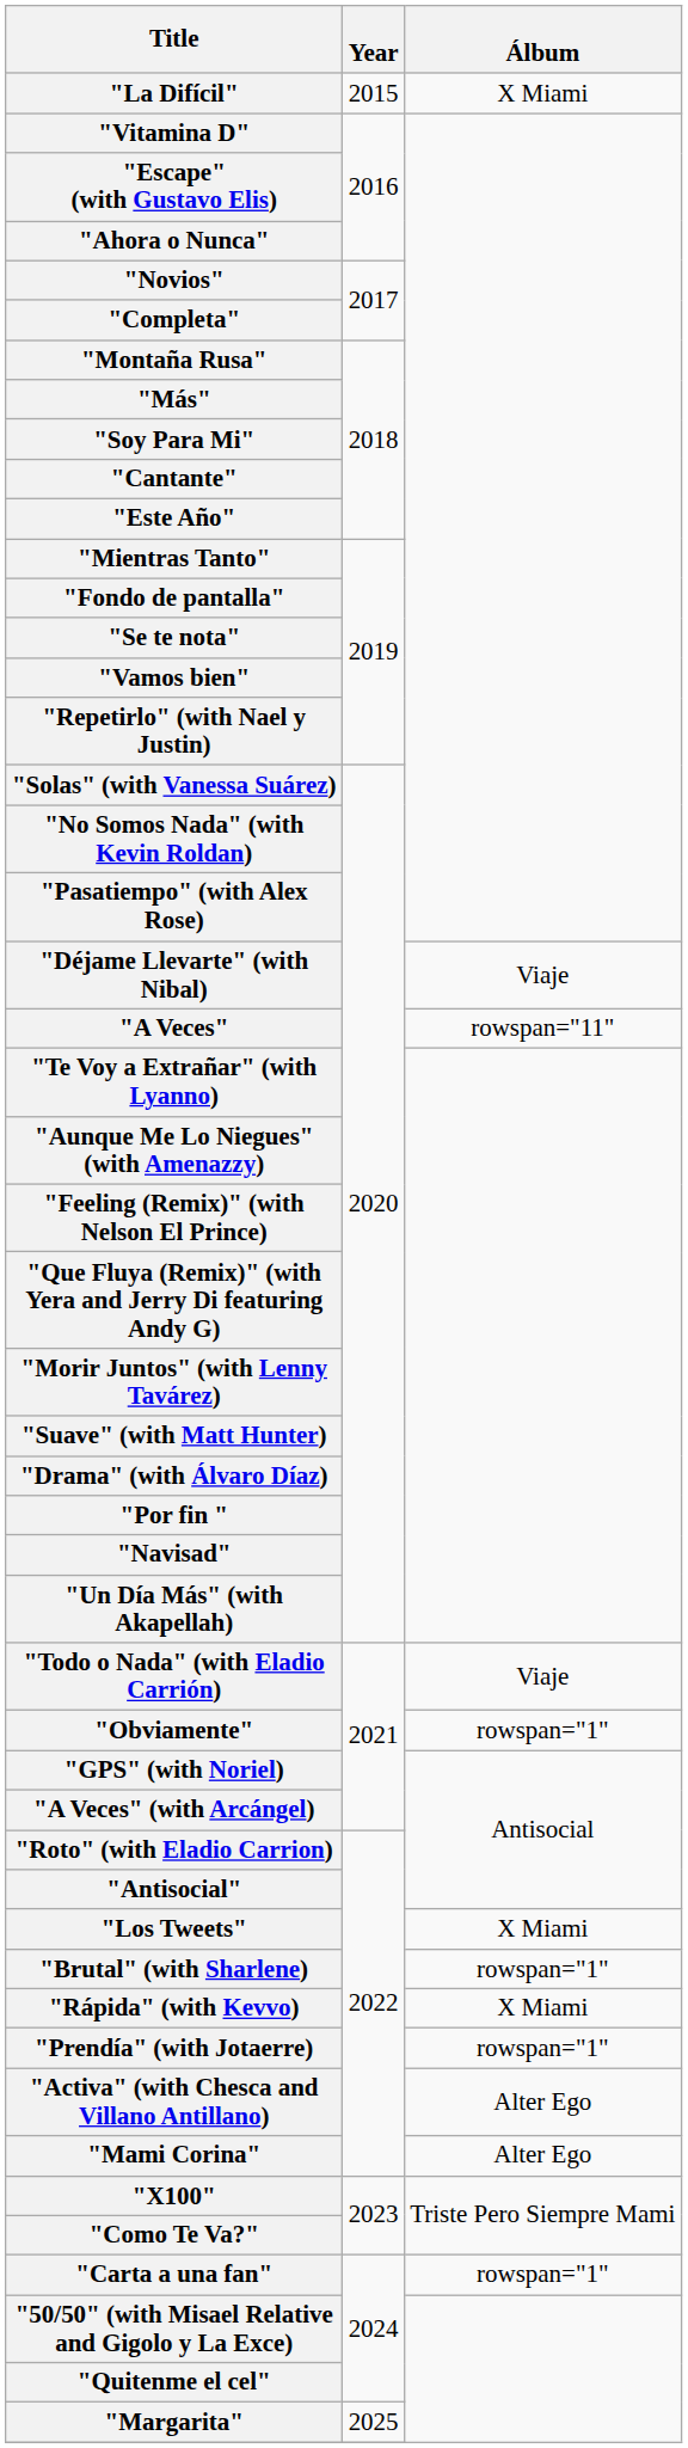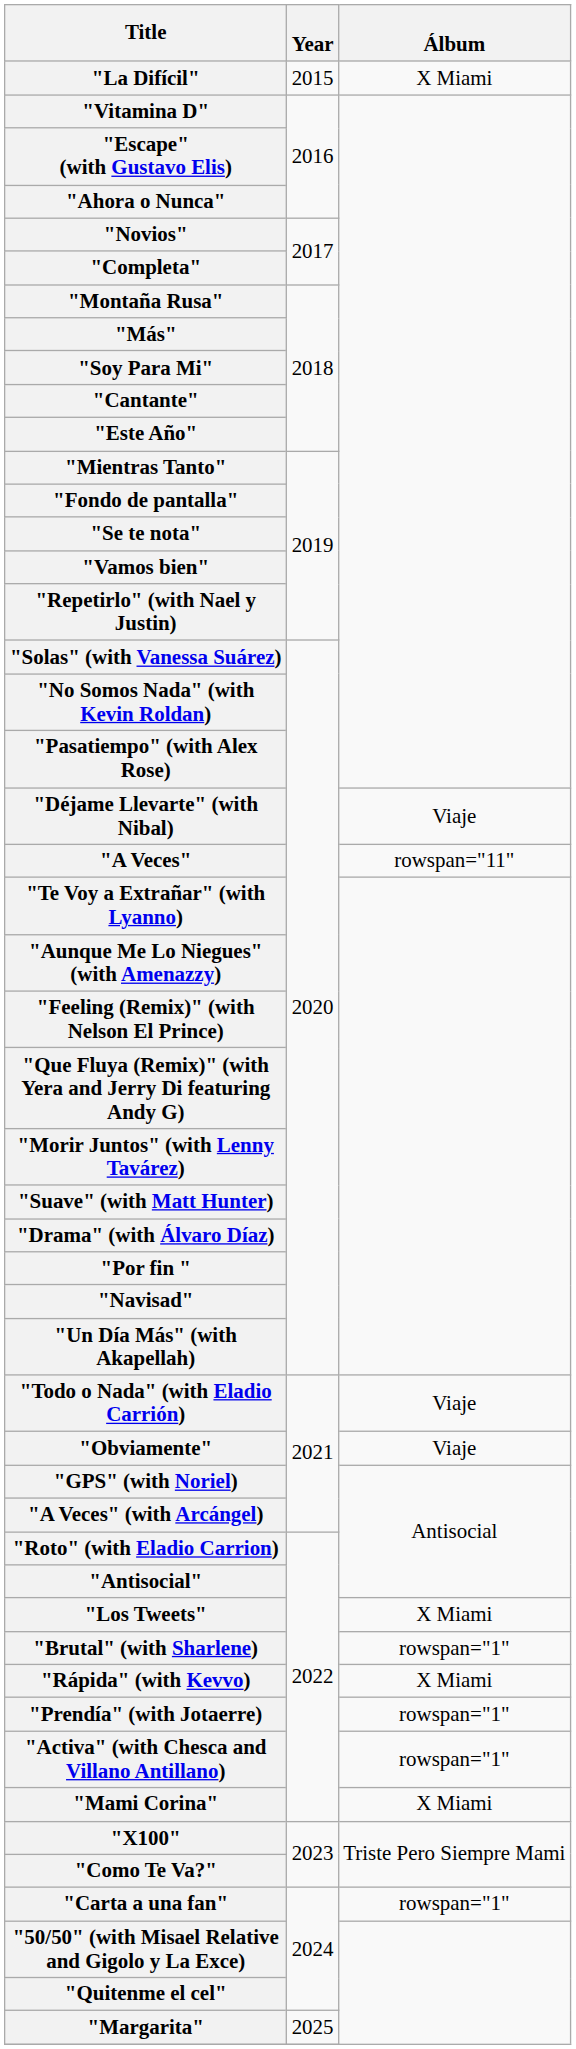"Obviamente" | Álbum: rowspan="1" -> Viaje
"Activa" (with Chesca and Villano Antillano) | Álbum: Alter Ego -> rowspan="1"
"Mami Corina" | Álbum: Alter Ego -> X Miami
